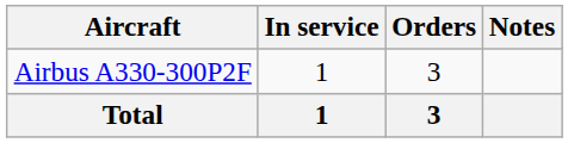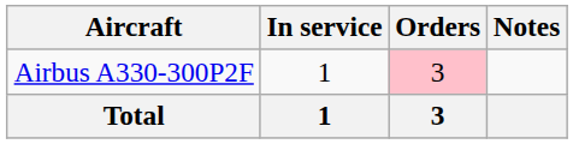Airbus A330-300P2F | Orders: no background -> pink background
